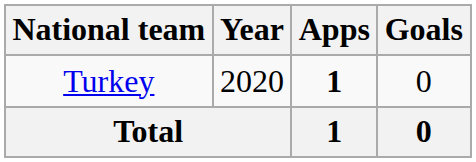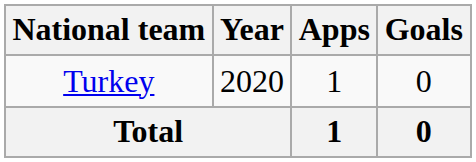2020 | Apps: bold -> normal
